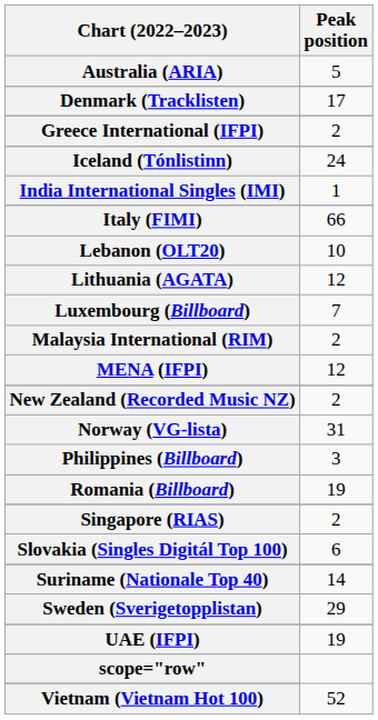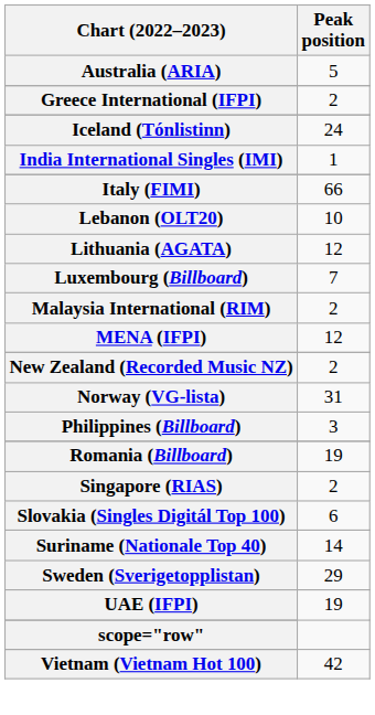- row: Denmark (Tracklisten) | 17
Vietnam (Vietnam Hot 100) | Peak position: 52 -> 42
